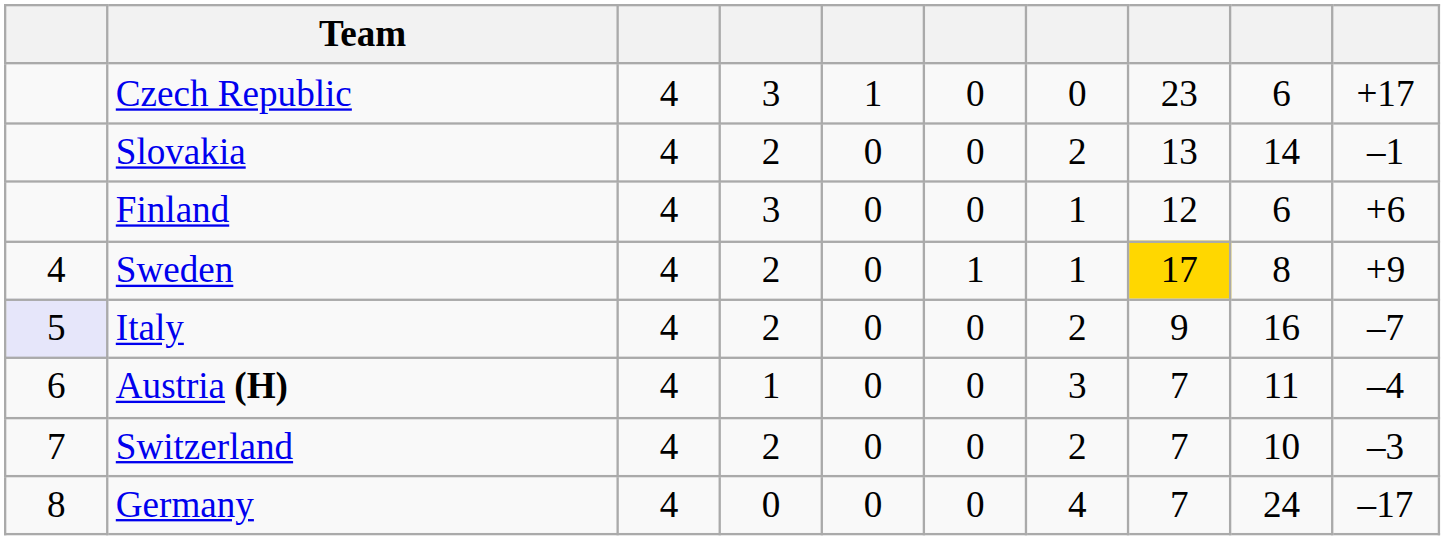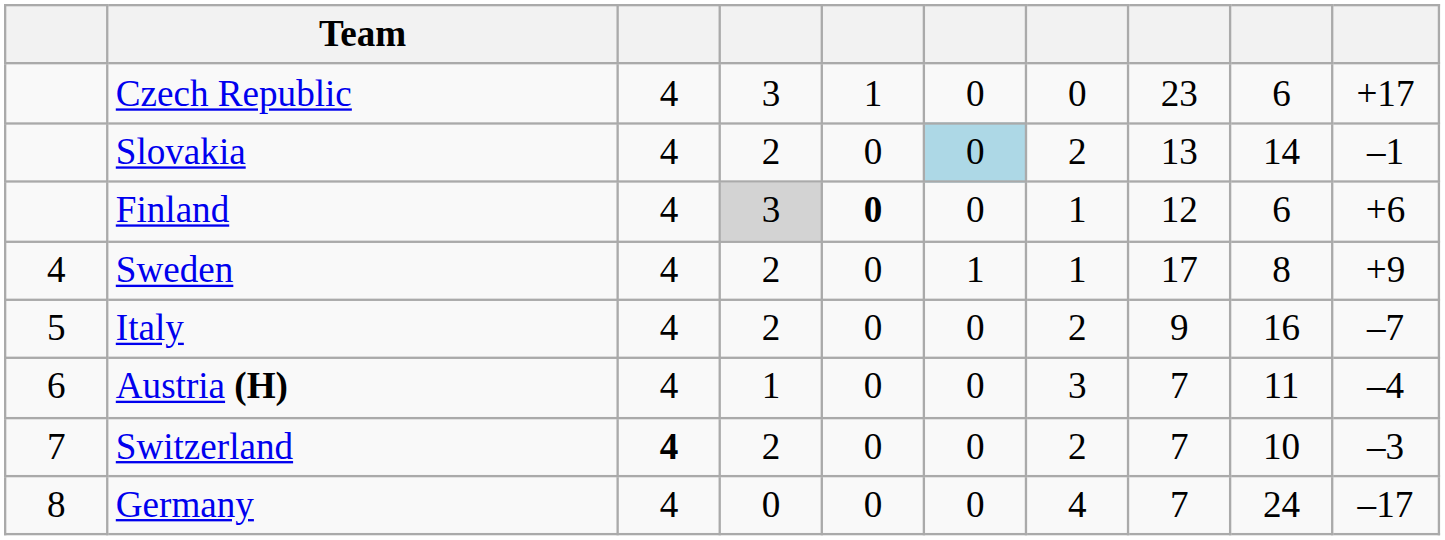Slovakia | column 6: no background -> lightblue background
Finland | column 4: no background -> lightgrey background
Finland | column 5: normal -> bold
Sweden | column 8: gold background -> no background
Italy | column 1: lavender background -> no background
Switzerland | column 3: normal -> bold
